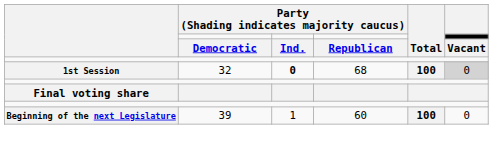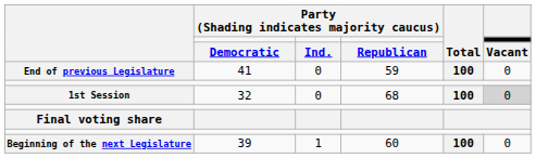+ row: End of previous Legislature | 41 | 0 | 59 | 100 | 0
1st Session | column 3: bold -> normal
